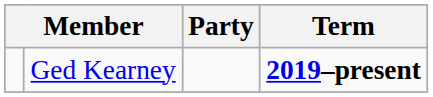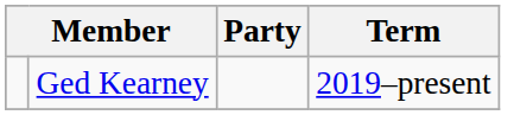Ged Kearney | Term: bold -> normal
